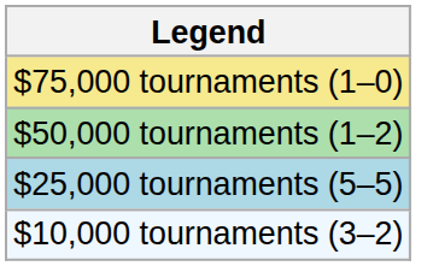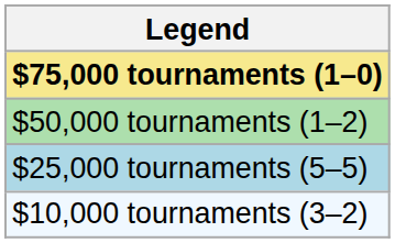row 2 | column 1: normal -> bold
